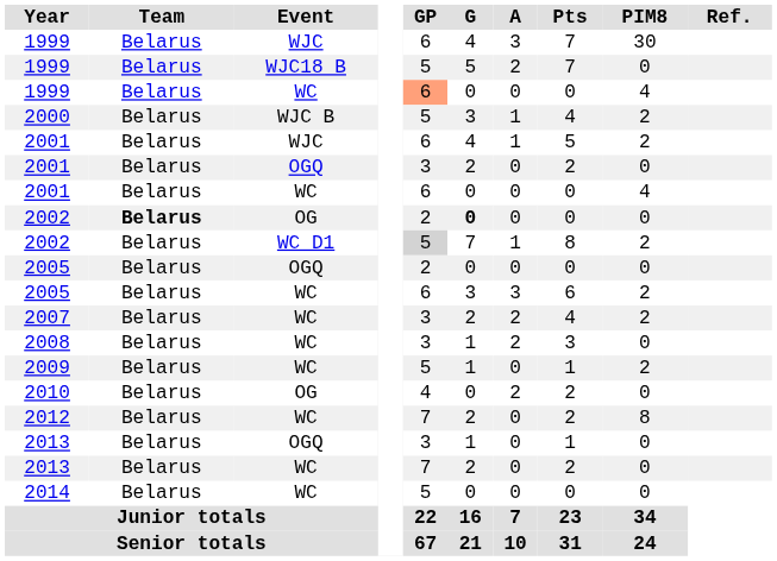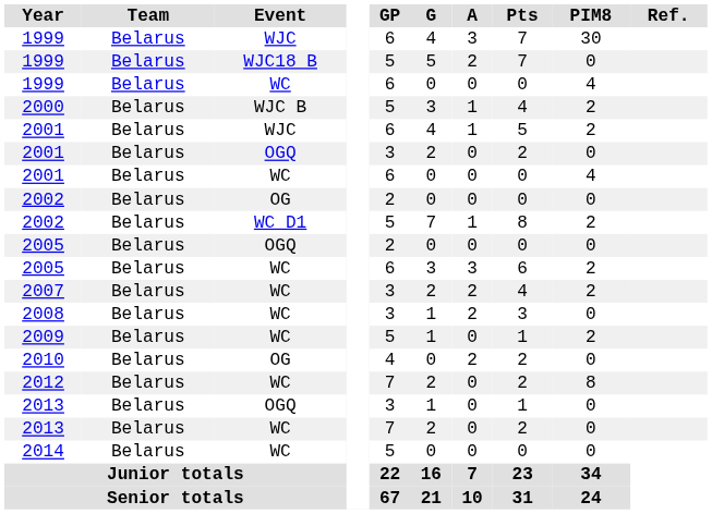1999 / WC | GP: lightsalmon background -> no background
2002 / OG | Team: bold -> normal
2002 / OG | G: bold -> normal
2002 / WC D1 | GP: lightgrey background -> no background
